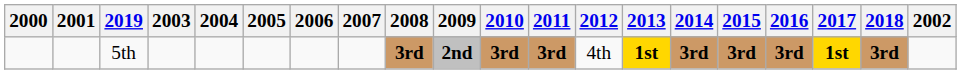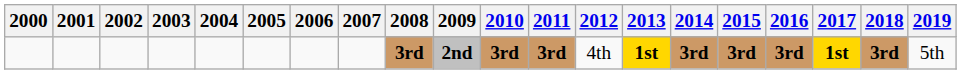columns swapped: 2002 <-> 2019
